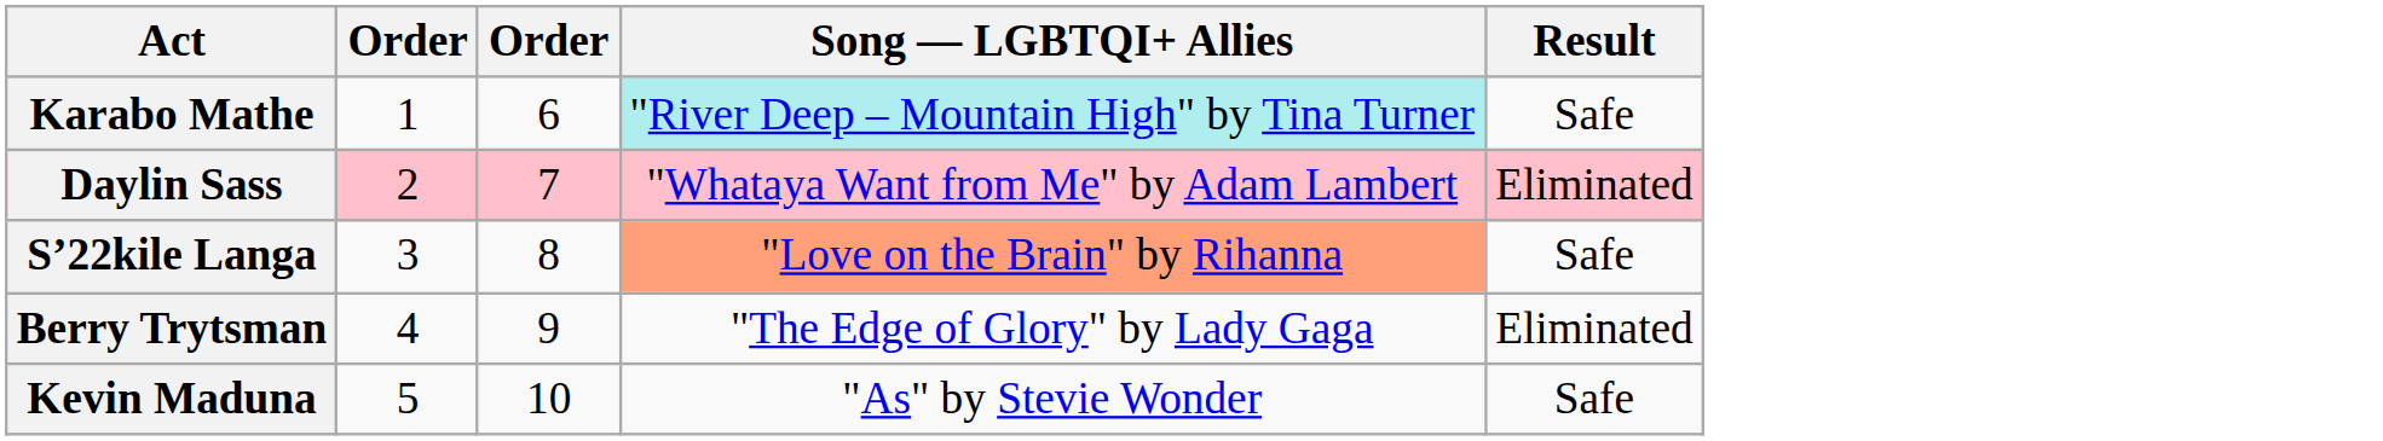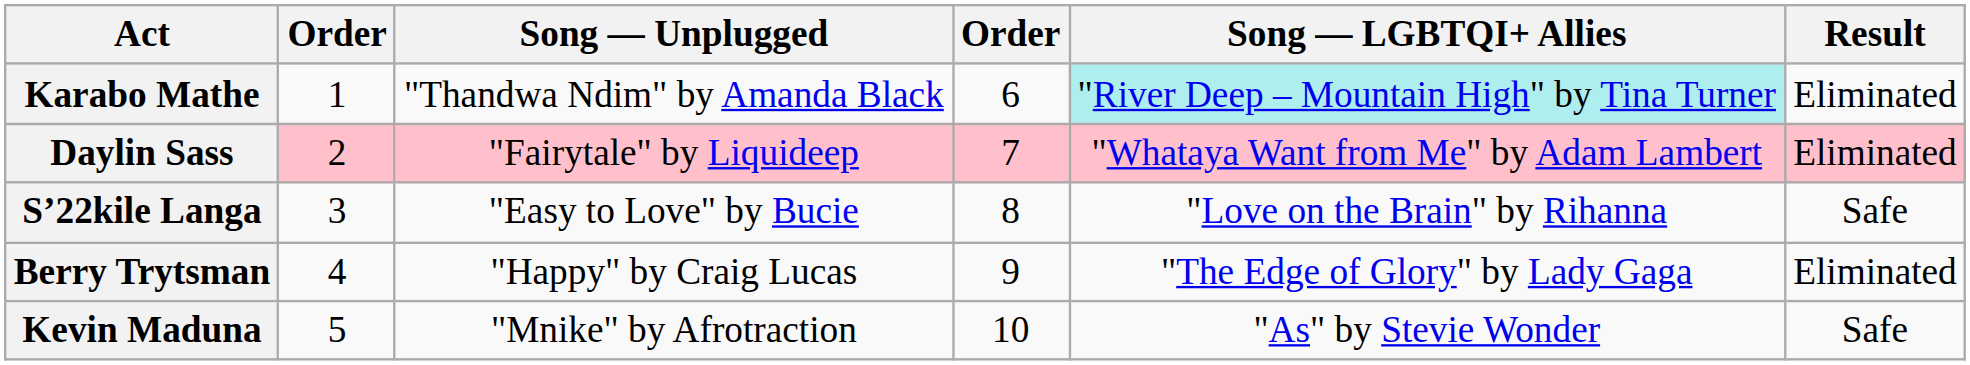+ column: Song — Unplugged | "Thandwa Ndim" by Amanda Black | "Fairytale" by Liquideep | "Easy to Love" by Bucie | "Happy" by Craig Lucas | "Mnike" by Afrotraction
Karabo Mathe | Result: Safe -> Eliminated
S’22kile Langa | Song — LGBTQI+ Allies: lightsalmon background -> no background
